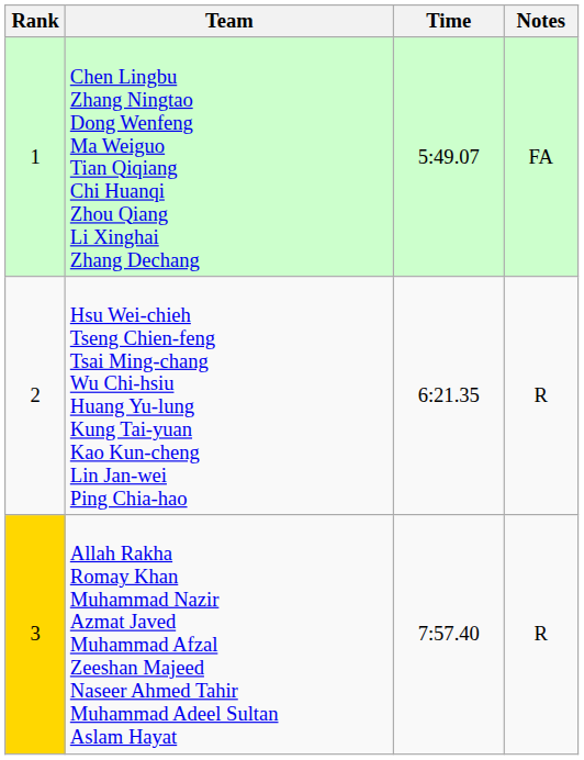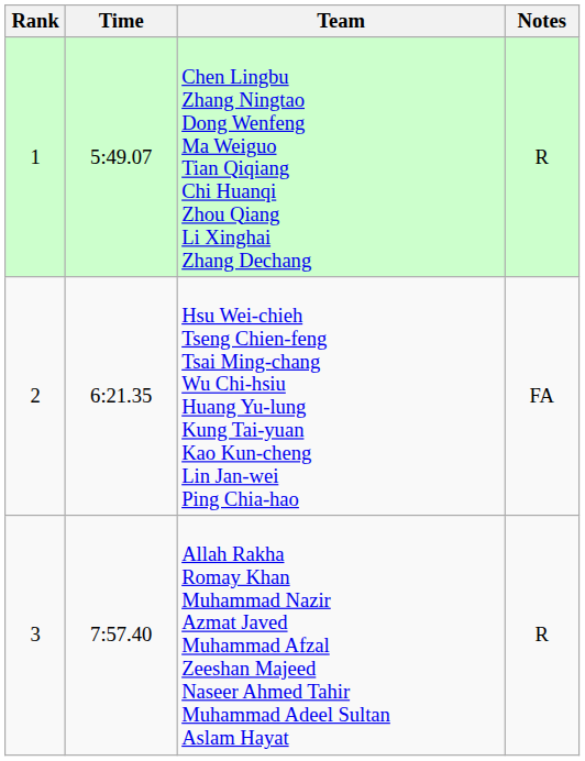columns swapped: Team <-> Time
row 2 | Notes: FA -> R
row 3 | Notes: R -> FA
row 4 | Rank: gold background -> no background
